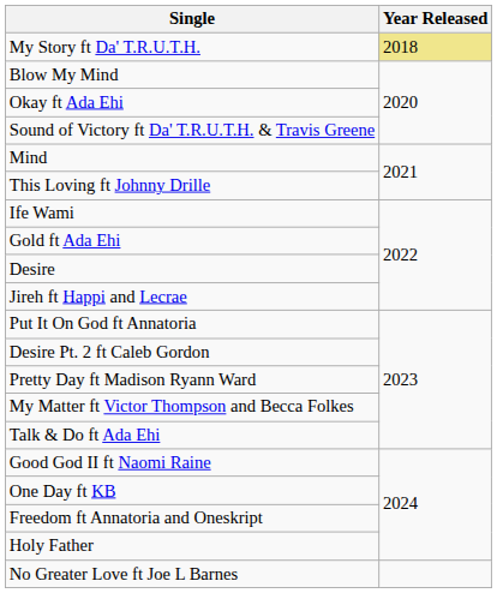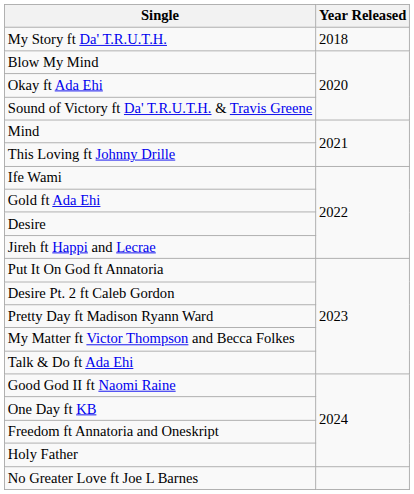My Story ft Da' T.R.U.T.H. | Year Released: khaki background -> no background
